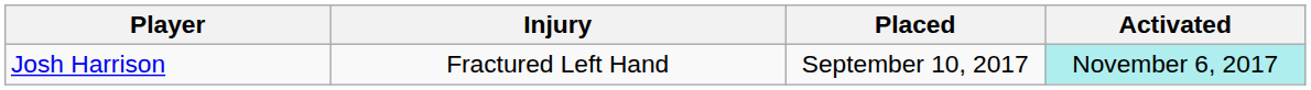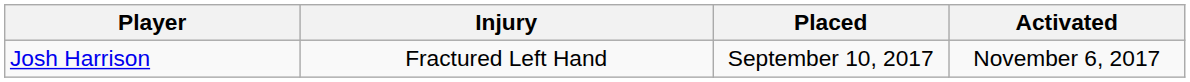Josh Harrison | Activated: paleturquoise background -> no background
